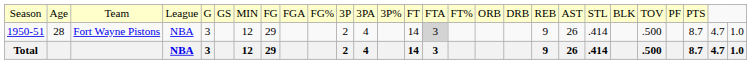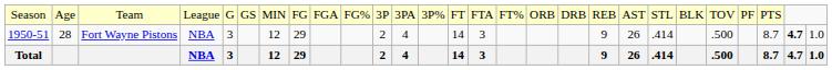Fort Wayne Pistons | column 15: lightgrey background -> no background
Fort Wayne Pistons | column 26: normal -> bold
